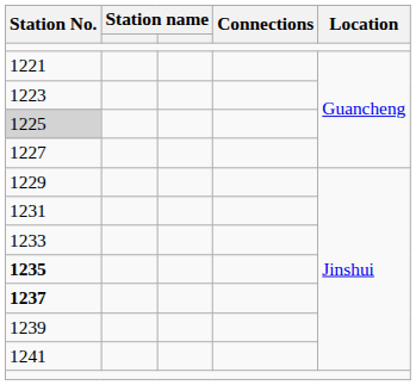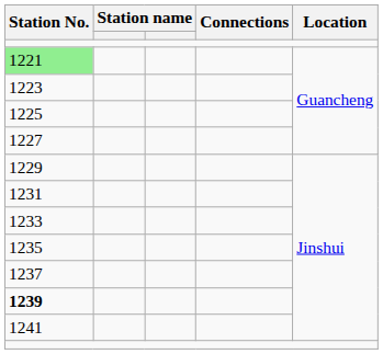1221 | Station No.: no background -> lightgreen background
1225 | Station No.: lightgrey background -> no background
1235 | Station No.: bold -> normal
1237 | Station No.: bold -> normal
1239 | Station No.: normal -> bold
